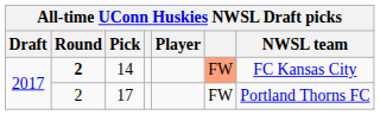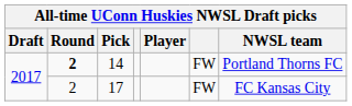14 | column 6: lightsalmon background -> no background
14 | NWSL team: FC Kansas City -> Portland Thorns FC
17 | NWSL team: Portland Thorns FC -> FC Kansas City
